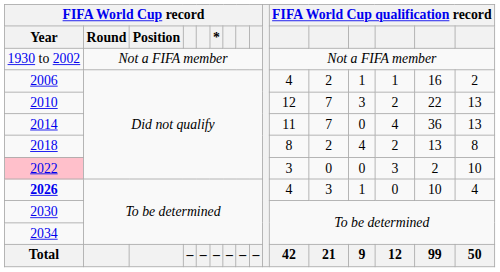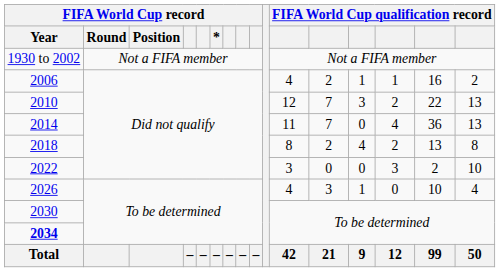2022 | FIFA World Cup record / Year: pink background -> no background
2026 | FIFA World Cup record / Year: bold -> normal
2034 | FIFA World Cup record / Year: normal -> bold
